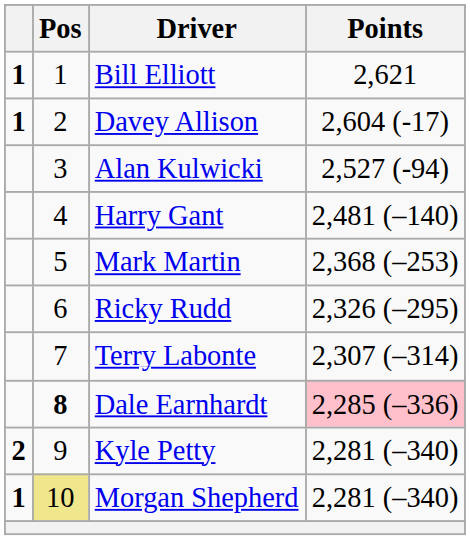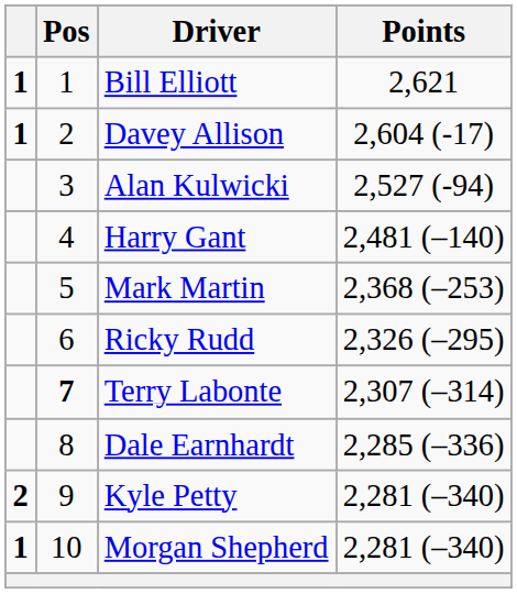Terry Labonte | Pos: normal -> bold
Dale Earnhardt | Pos: bold -> normal
Dale Earnhardt | Points: pink background -> no background
Morgan Shepherd | Pos: khaki background -> no background
